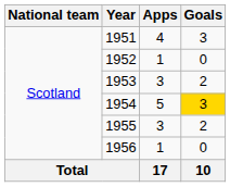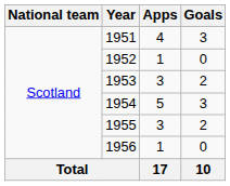1954 | Goals: gold background -> no background
